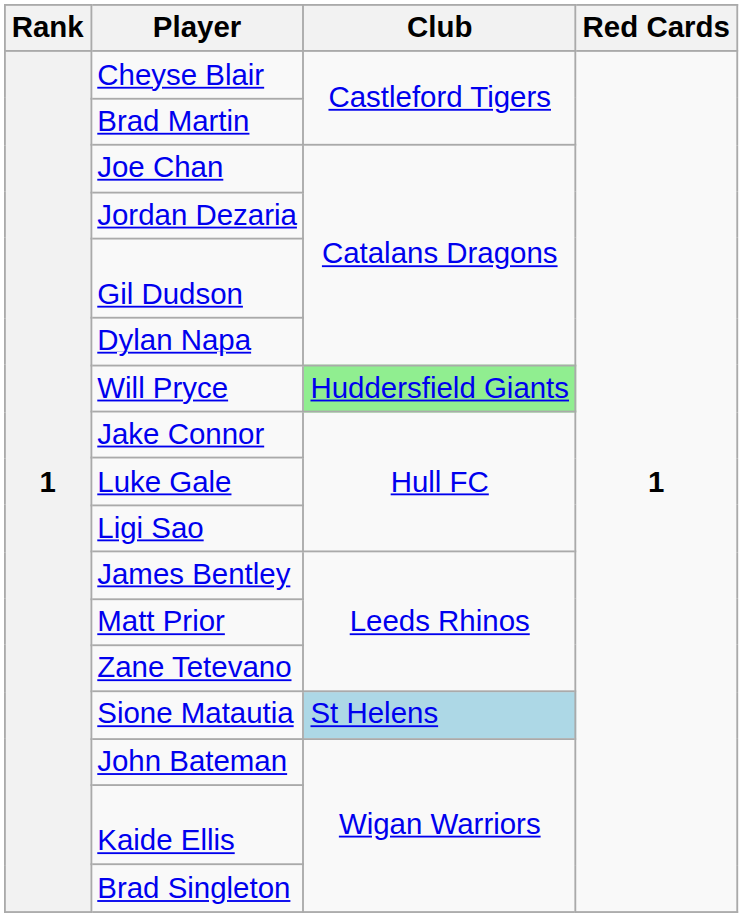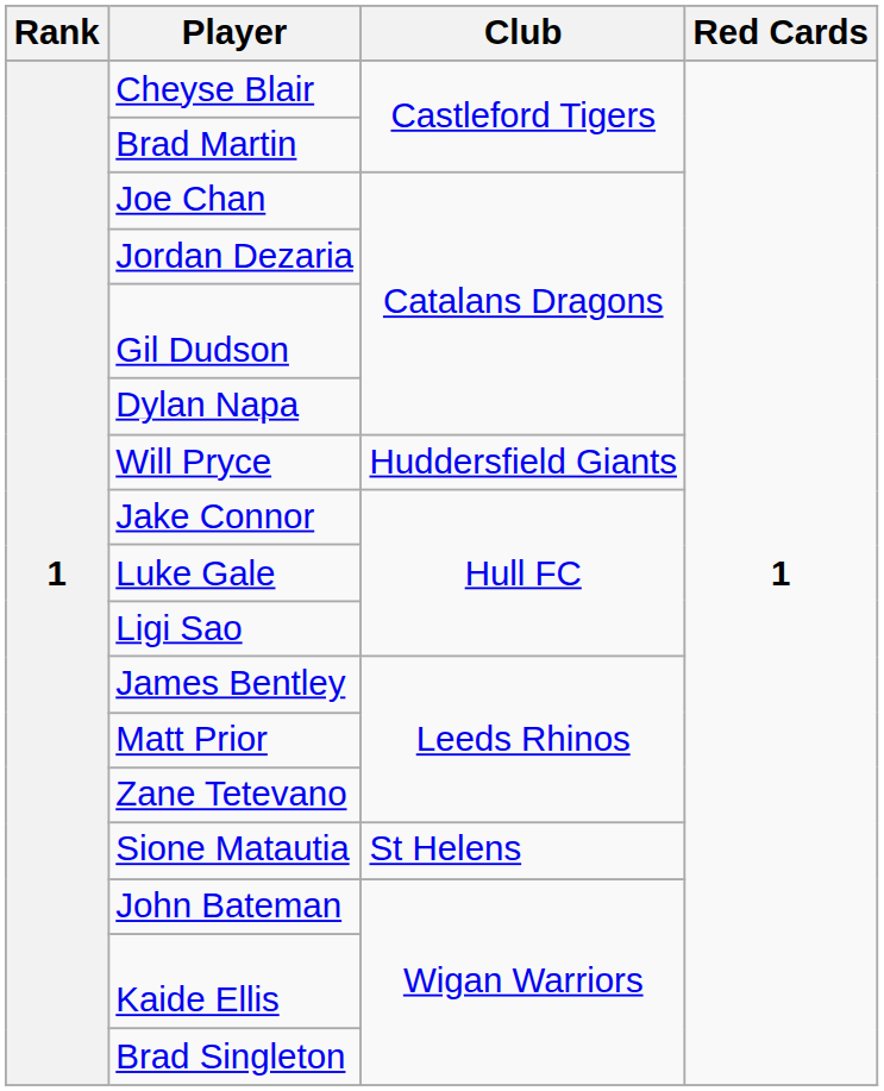Will Pryce | Club: lightgreen background -> no background
Sione Matautia | Club: lightblue background -> no background
